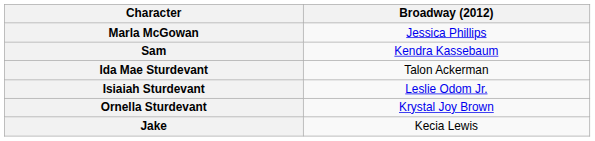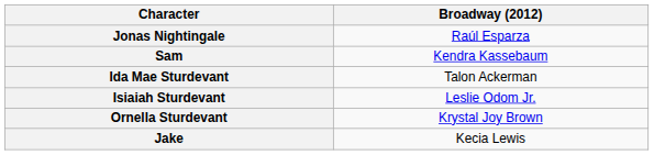+ row: Jonas Nightingale | Raúl Esparza
- row: Marla McGowan | Jessica Phillips
